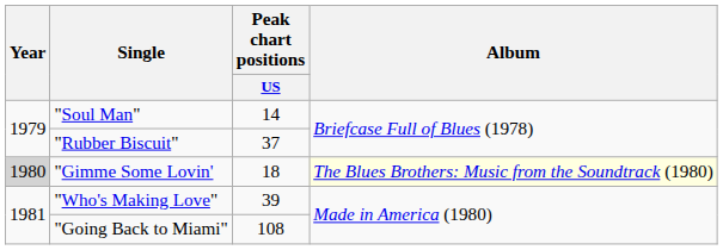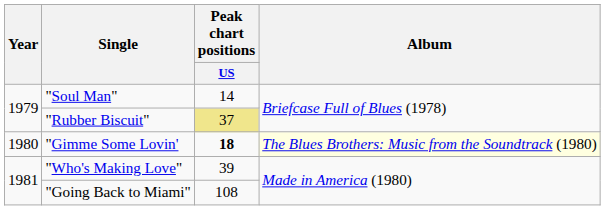"Rubber Biscuit" | Peak chart positions / US: no background -> khaki background
"Gimme Some Lovin' | Year: lightgrey background -> no background
"Gimme Some Lovin' | Peak chart positions / US: normal -> bold
